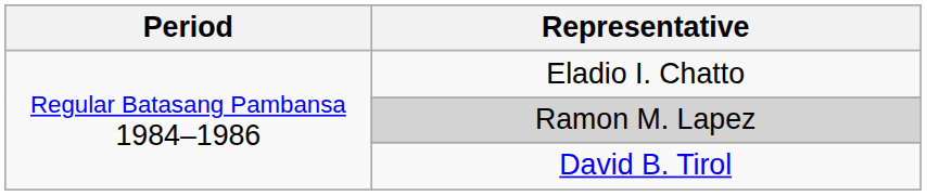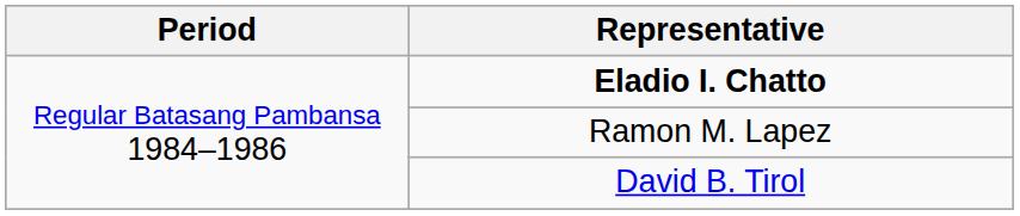Eladio I. Chatto | Representative: normal -> bold
Ramon M. Lapez | Representative: lightgrey background -> no background
